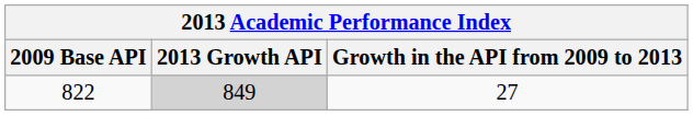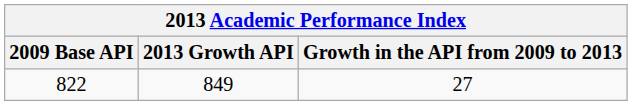822 | 2013 Growth API: lightgrey background -> no background
